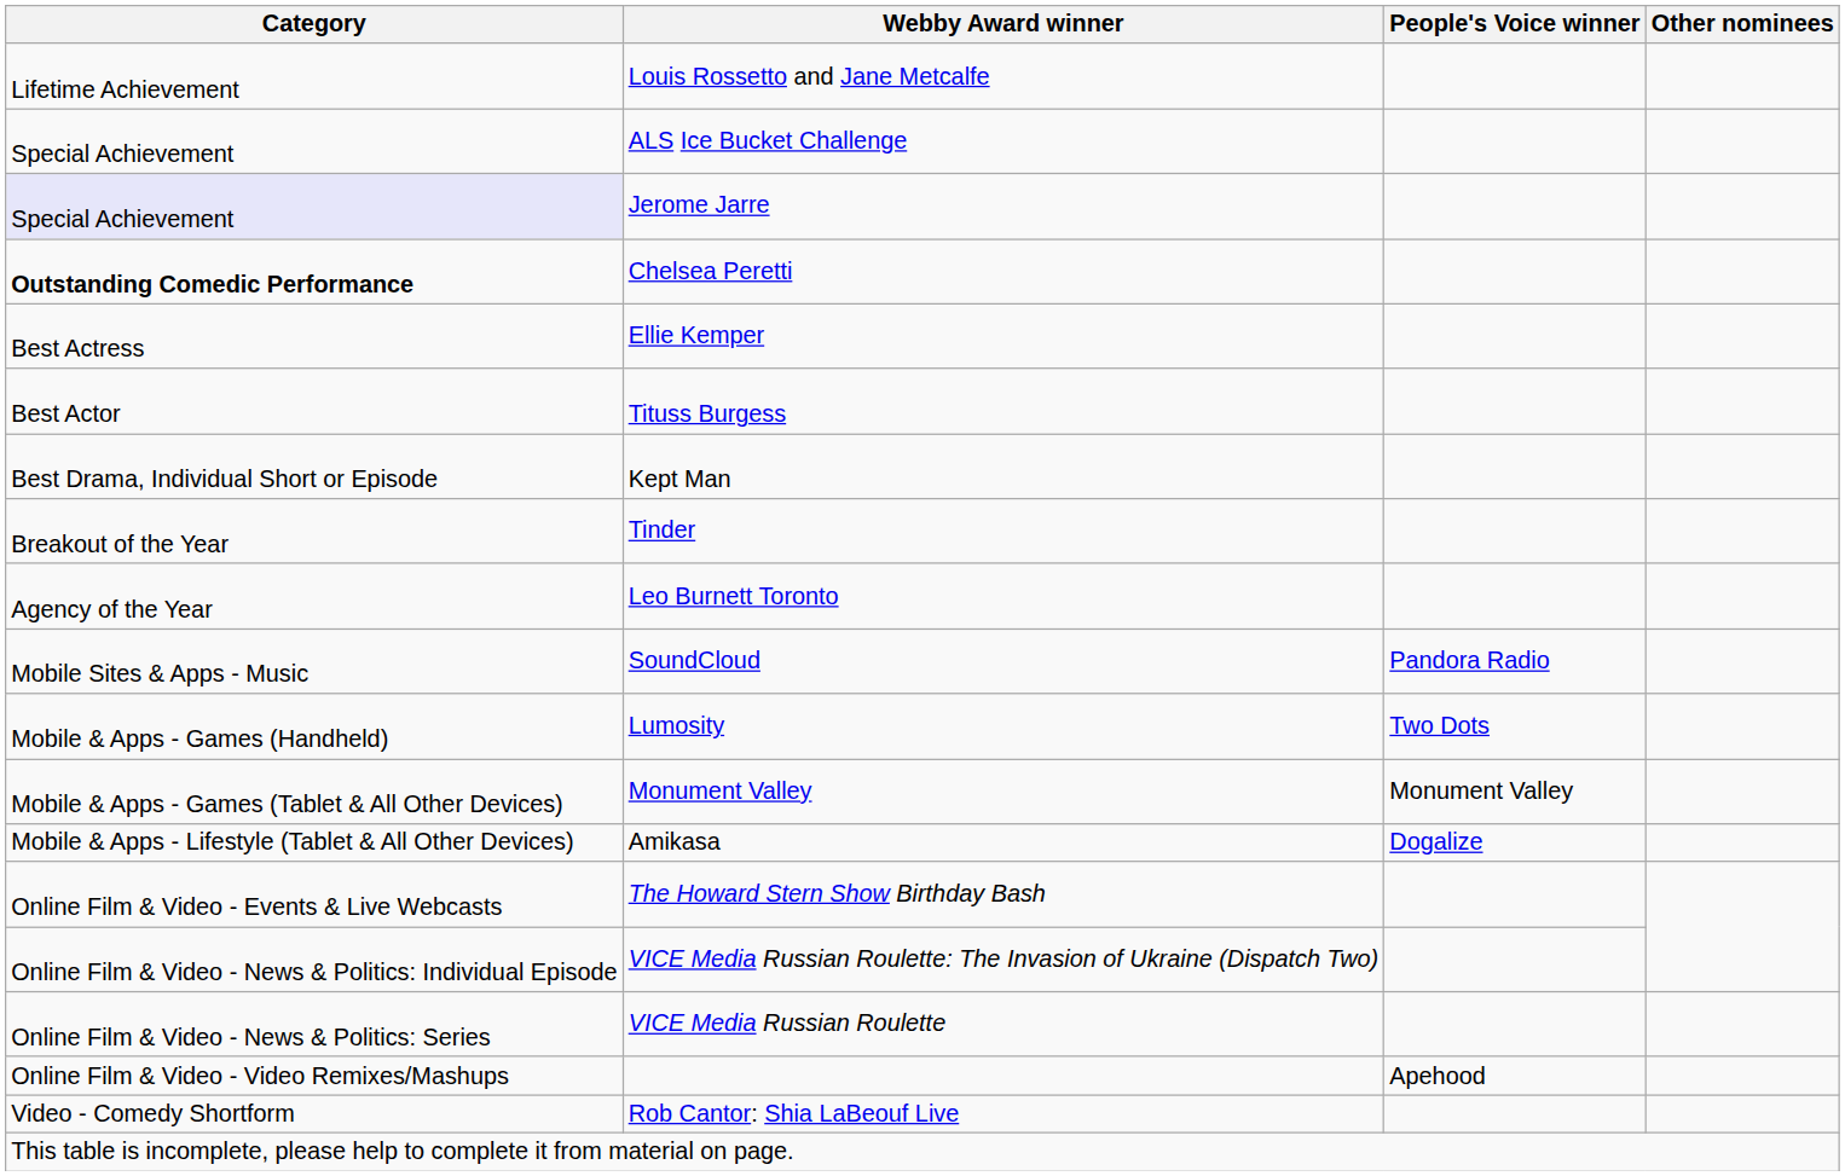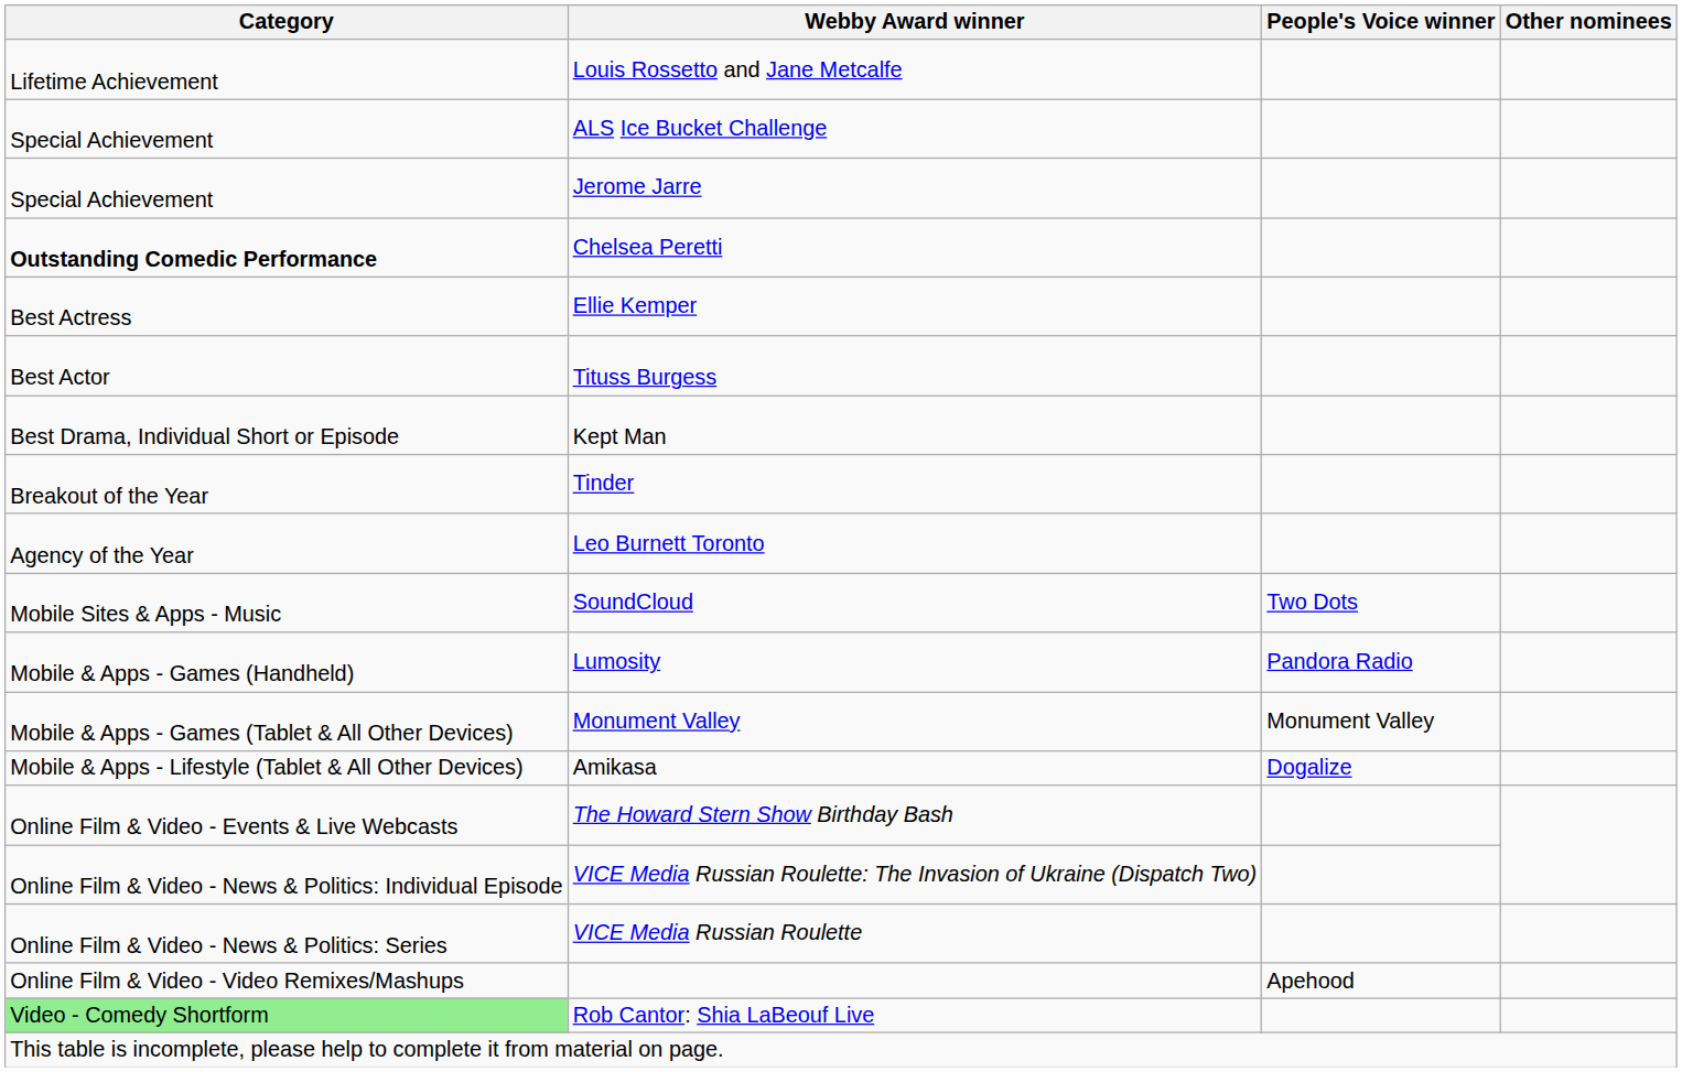Jerome Jarre | Category: lavender background -> no background
SoundCloud | People's Voice winner: Pandora Radio -> Two Dots
Lumosity | People's Voice winner: Two Dots -> Pandora Radio
Rob Cantor: Shia LaBeouf Live | Category: no background -> lightgreen background
